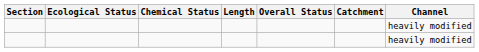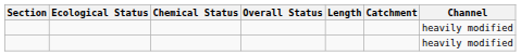columns swapped: Overall Status <-> Length
